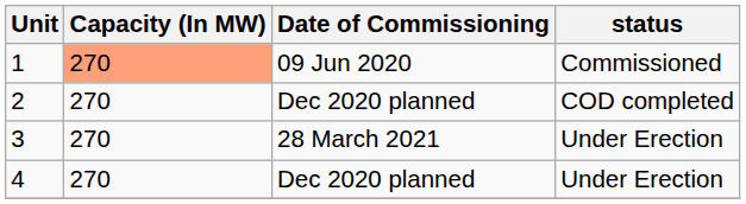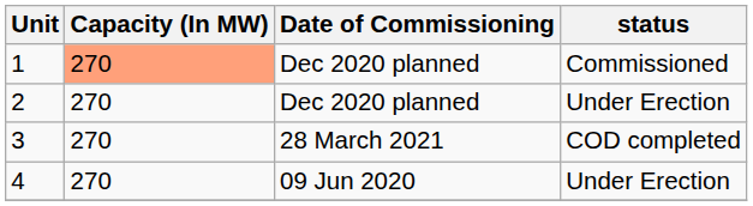1 | Date of Commissioning: 09 Jun 2020 -> Dec 2020 planned
2 | status: COD completed -> Under Erection
3 | status: Under Erection -> COD completed
4 | Date of Commissioning: Dec 2020 planned -> 09 Jun 2020
